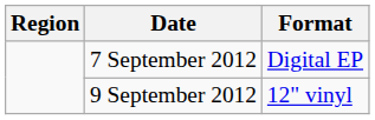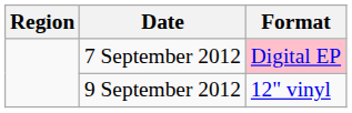7 September 2012 | Format: no background -> pink background
